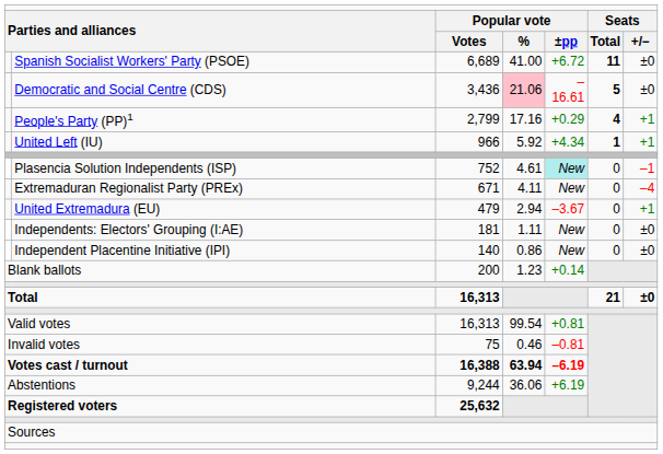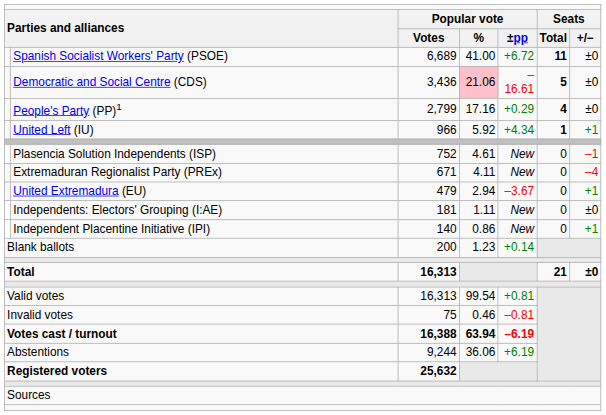People's Party (PP)1 | column 7: +1 -> ±0
Plasencia Solution Independents (ISP) | column 5: paleturquoise background -> no background
Independent Placentine Initiative (IPI) | column 7: ±0 -> +1
